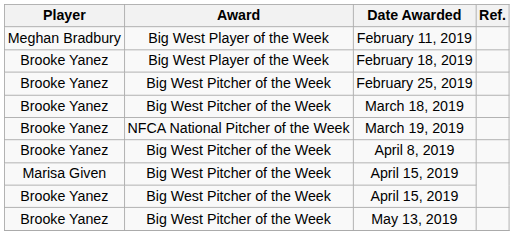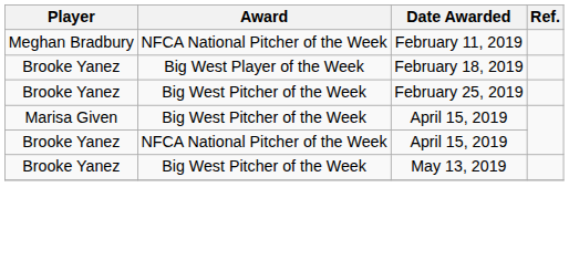February 11, 2019 | Award: Big West Player of the Week -> NFCA National Pitcher of the Week
- row: Brooke Yanez | Big West Pitcher of the Week | March 18, 2019
- row: Brooke Yanez | NFCA National Pitcher of the Week | March 19, 2019
- row: Brooke Yanez | Big West Pitcher of the Week | April 8, 2019
Brooke Yanez / April 15, 2019 | Award: Big West Pitcher of the Week -> NFCA National Pitcher of the Week
